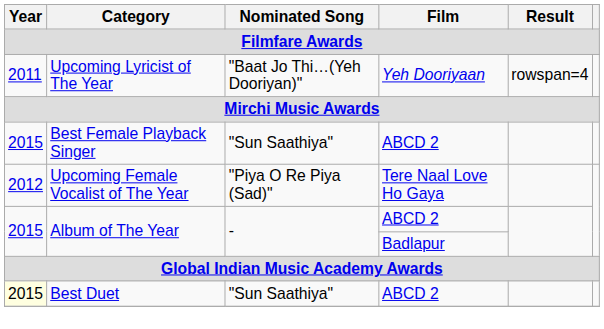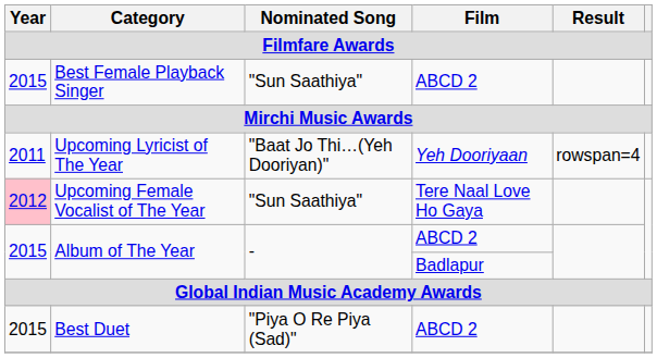rows swapped: Best Female Playback Singer <-> Upcoming Lyricist of The Year
Upcoming Female Vocalist of The Year | Year: no background -> pink background
Upcoming Female Vocalist of The Year | Nominated Song: "Piya O Re Piya (Sad)" -> "Sun Saathiya"
Best Duet | Year: lightyellow background -> no background
Best Duet | Nominated Song: "Sun Saathiya" -> "Piya O Re Piya (Sad)"
